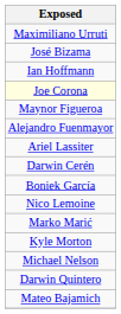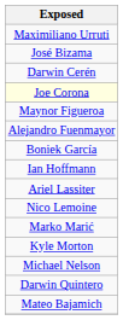row 4 | column 1: Ian Hoffmann -> Darwin Cerén
row 8 | column 1: Ariel Lassiter -> Boniek García
row 9 | column 1: Darwin Cerén -> Ian Hoffmann
row 10 | column 1: Boniek García -> Ariel Lassiter
